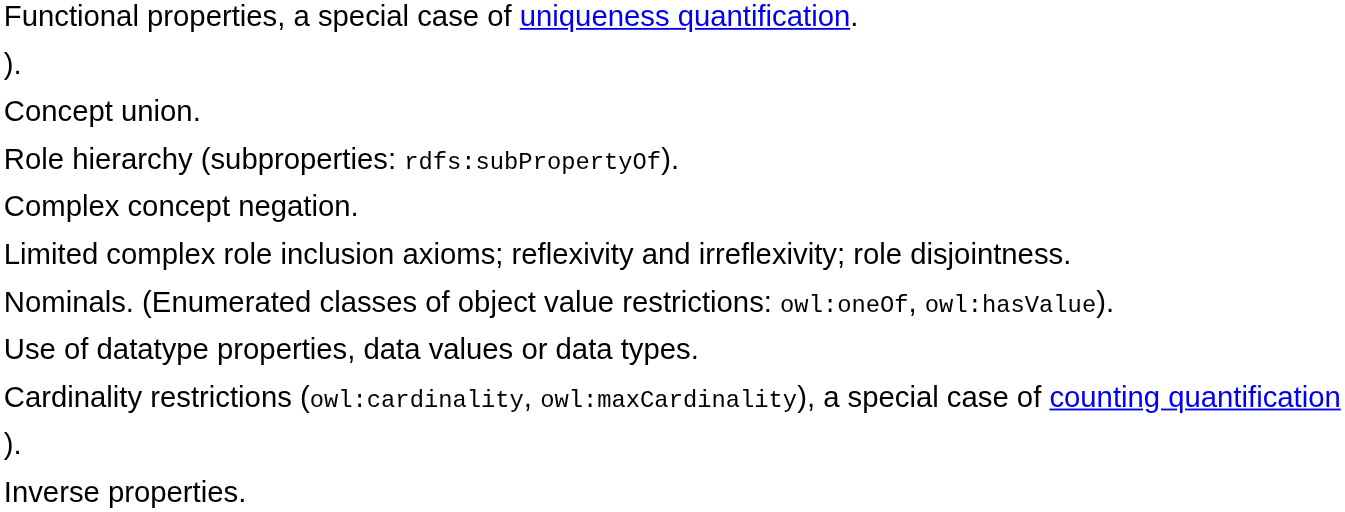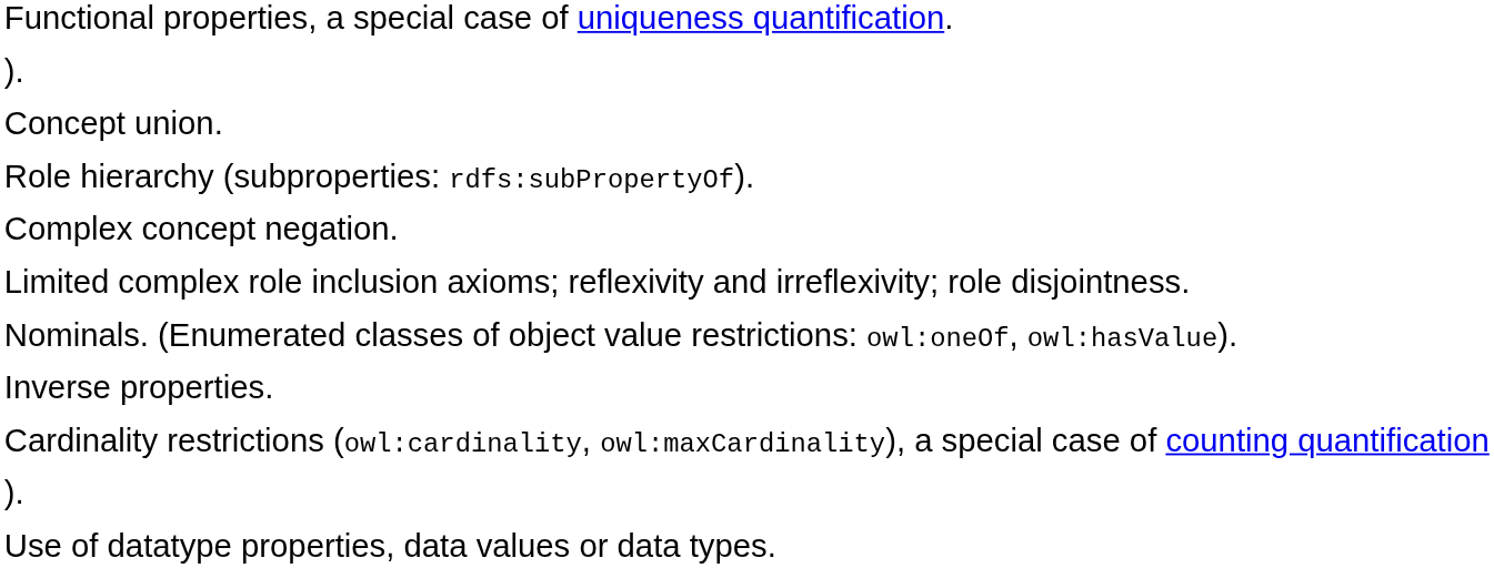row 8 | column 1: Use of datatype properties, data values or data types. -> Inverse properties.
row 11 | column 1: Inverse properties. -> Use of datatype properties, data values or data types.
